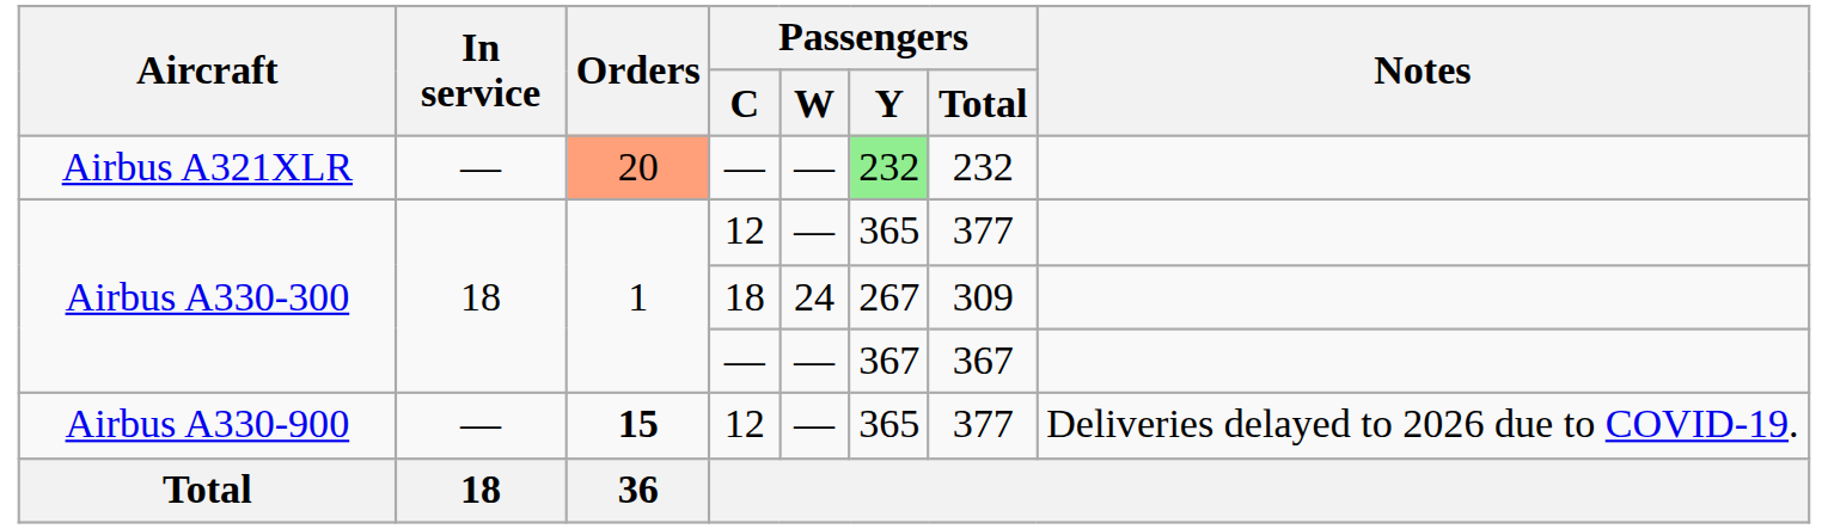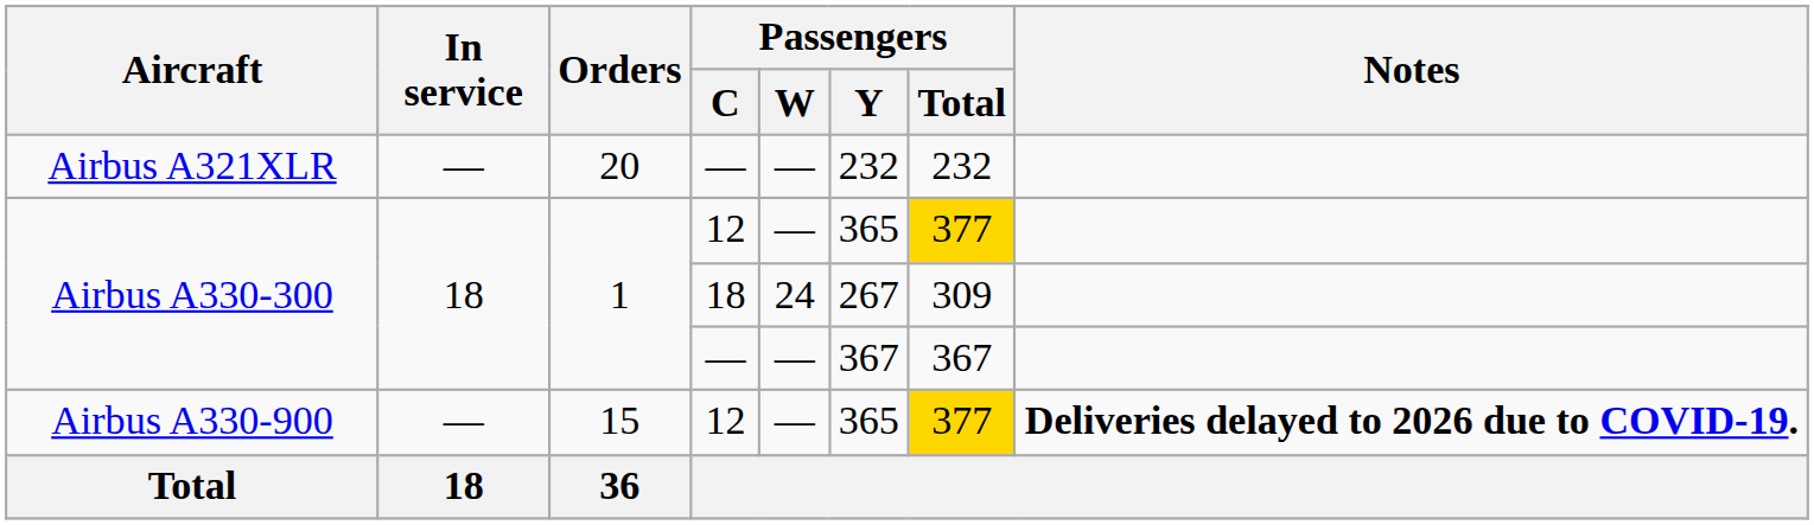Airbus A321XLR | Orders: lightsalmon background -> no background
Airbus A321XLR | Passengers / Y: lightgreen background -> no background
Airbus A330-300 / 12 | Passengers / Total: no background -> gold background
Airbus A330-900 | Orders: bold -> normal
Airbus A330-900 | Passengers / Total: no background -> gold background
Airbus A330-900 | Notes: normal -> bold
